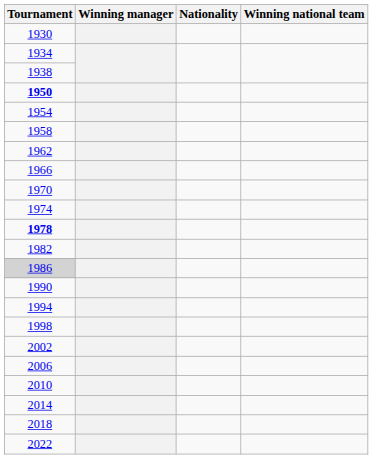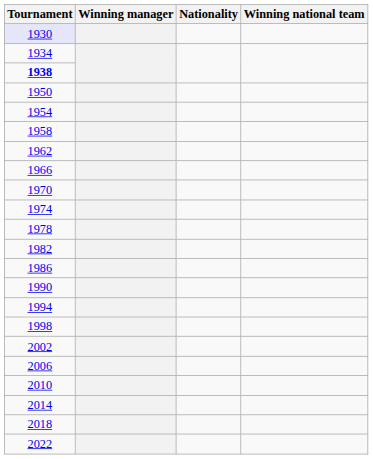1930 | Tournament: no background -> lavender background
1938 | Tournament: normal -> bold
1950 | Tournament: bold -> normal
1978 | Tournament: bold -> normal
1986 | Tournament: lightgrey background -> no background
